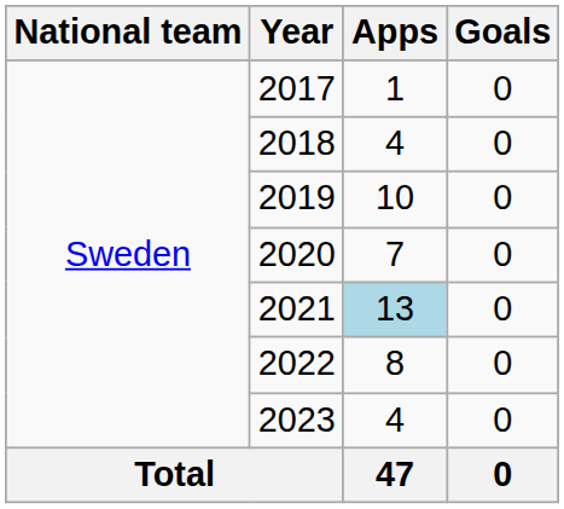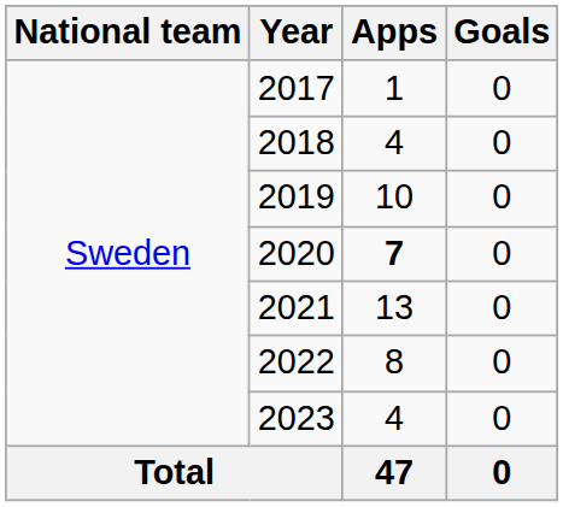2020 | Apps: normal -> bold
2021 | Apps: lightblue background -> no background
